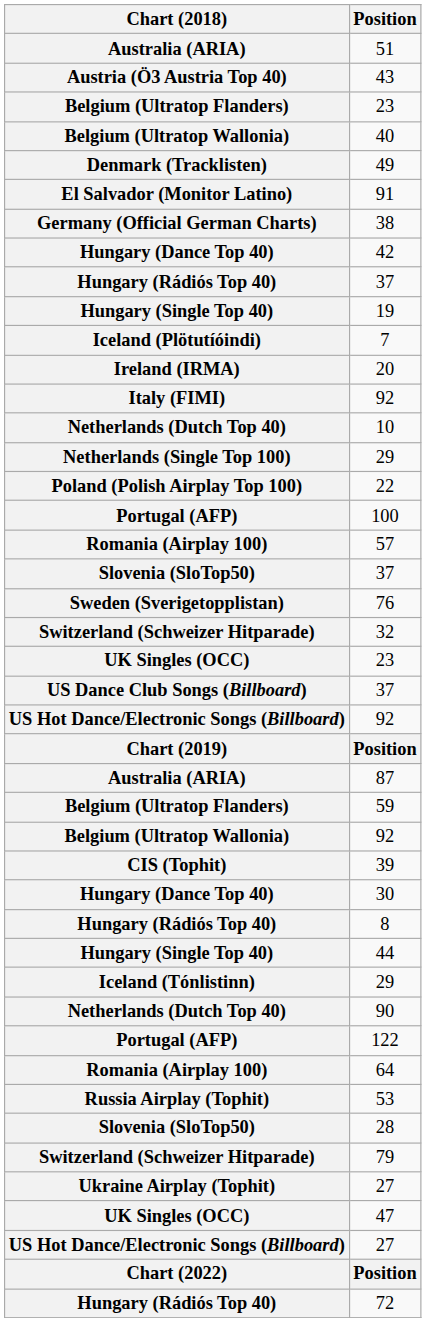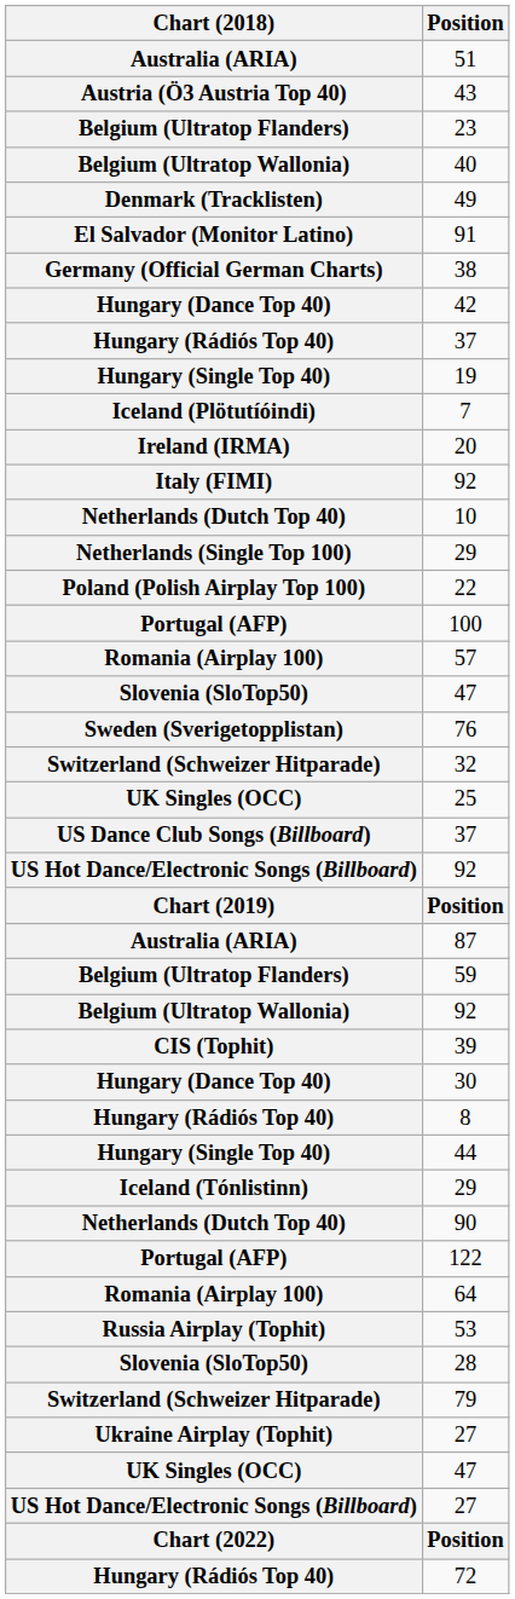row 20 | Position: 37 -> 47
row 23 | Position: 23 -> 25
